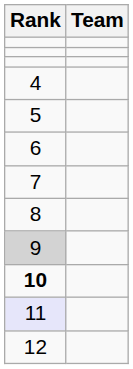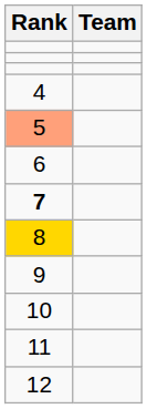row 6 | Rank: no background -> lightsalmon background
row 8 | Rank: normal -> bold
row 9 | Rank: no background -> gold background
row 10 | Rank: lightgrey background -> no background
row 11 | Rank: bold -> normal
row 12 | Rank: lavender background -> no background
